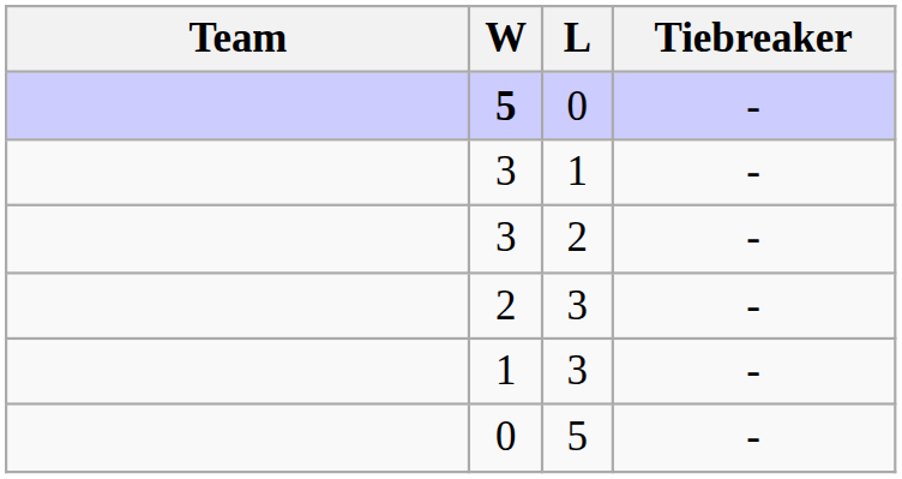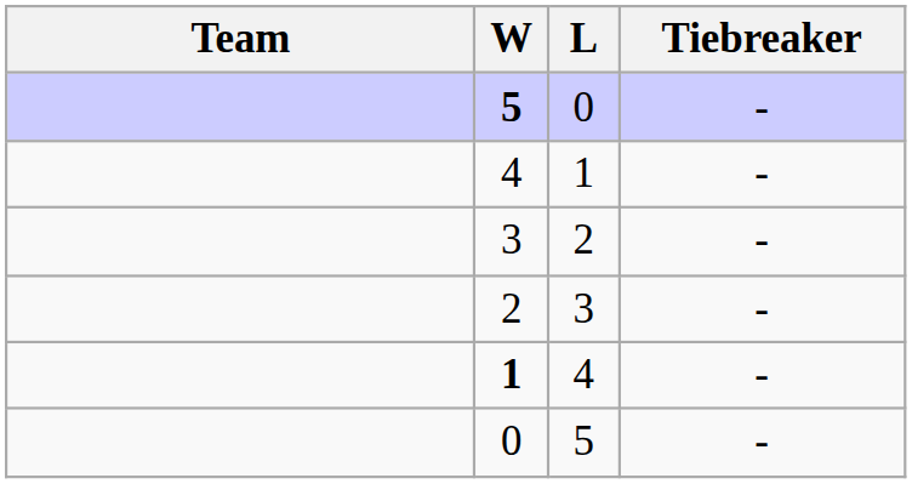row 3 | W: 3 -> 4
row 6 | W: normal -> bold
row 6 | L: 3 -> 4
